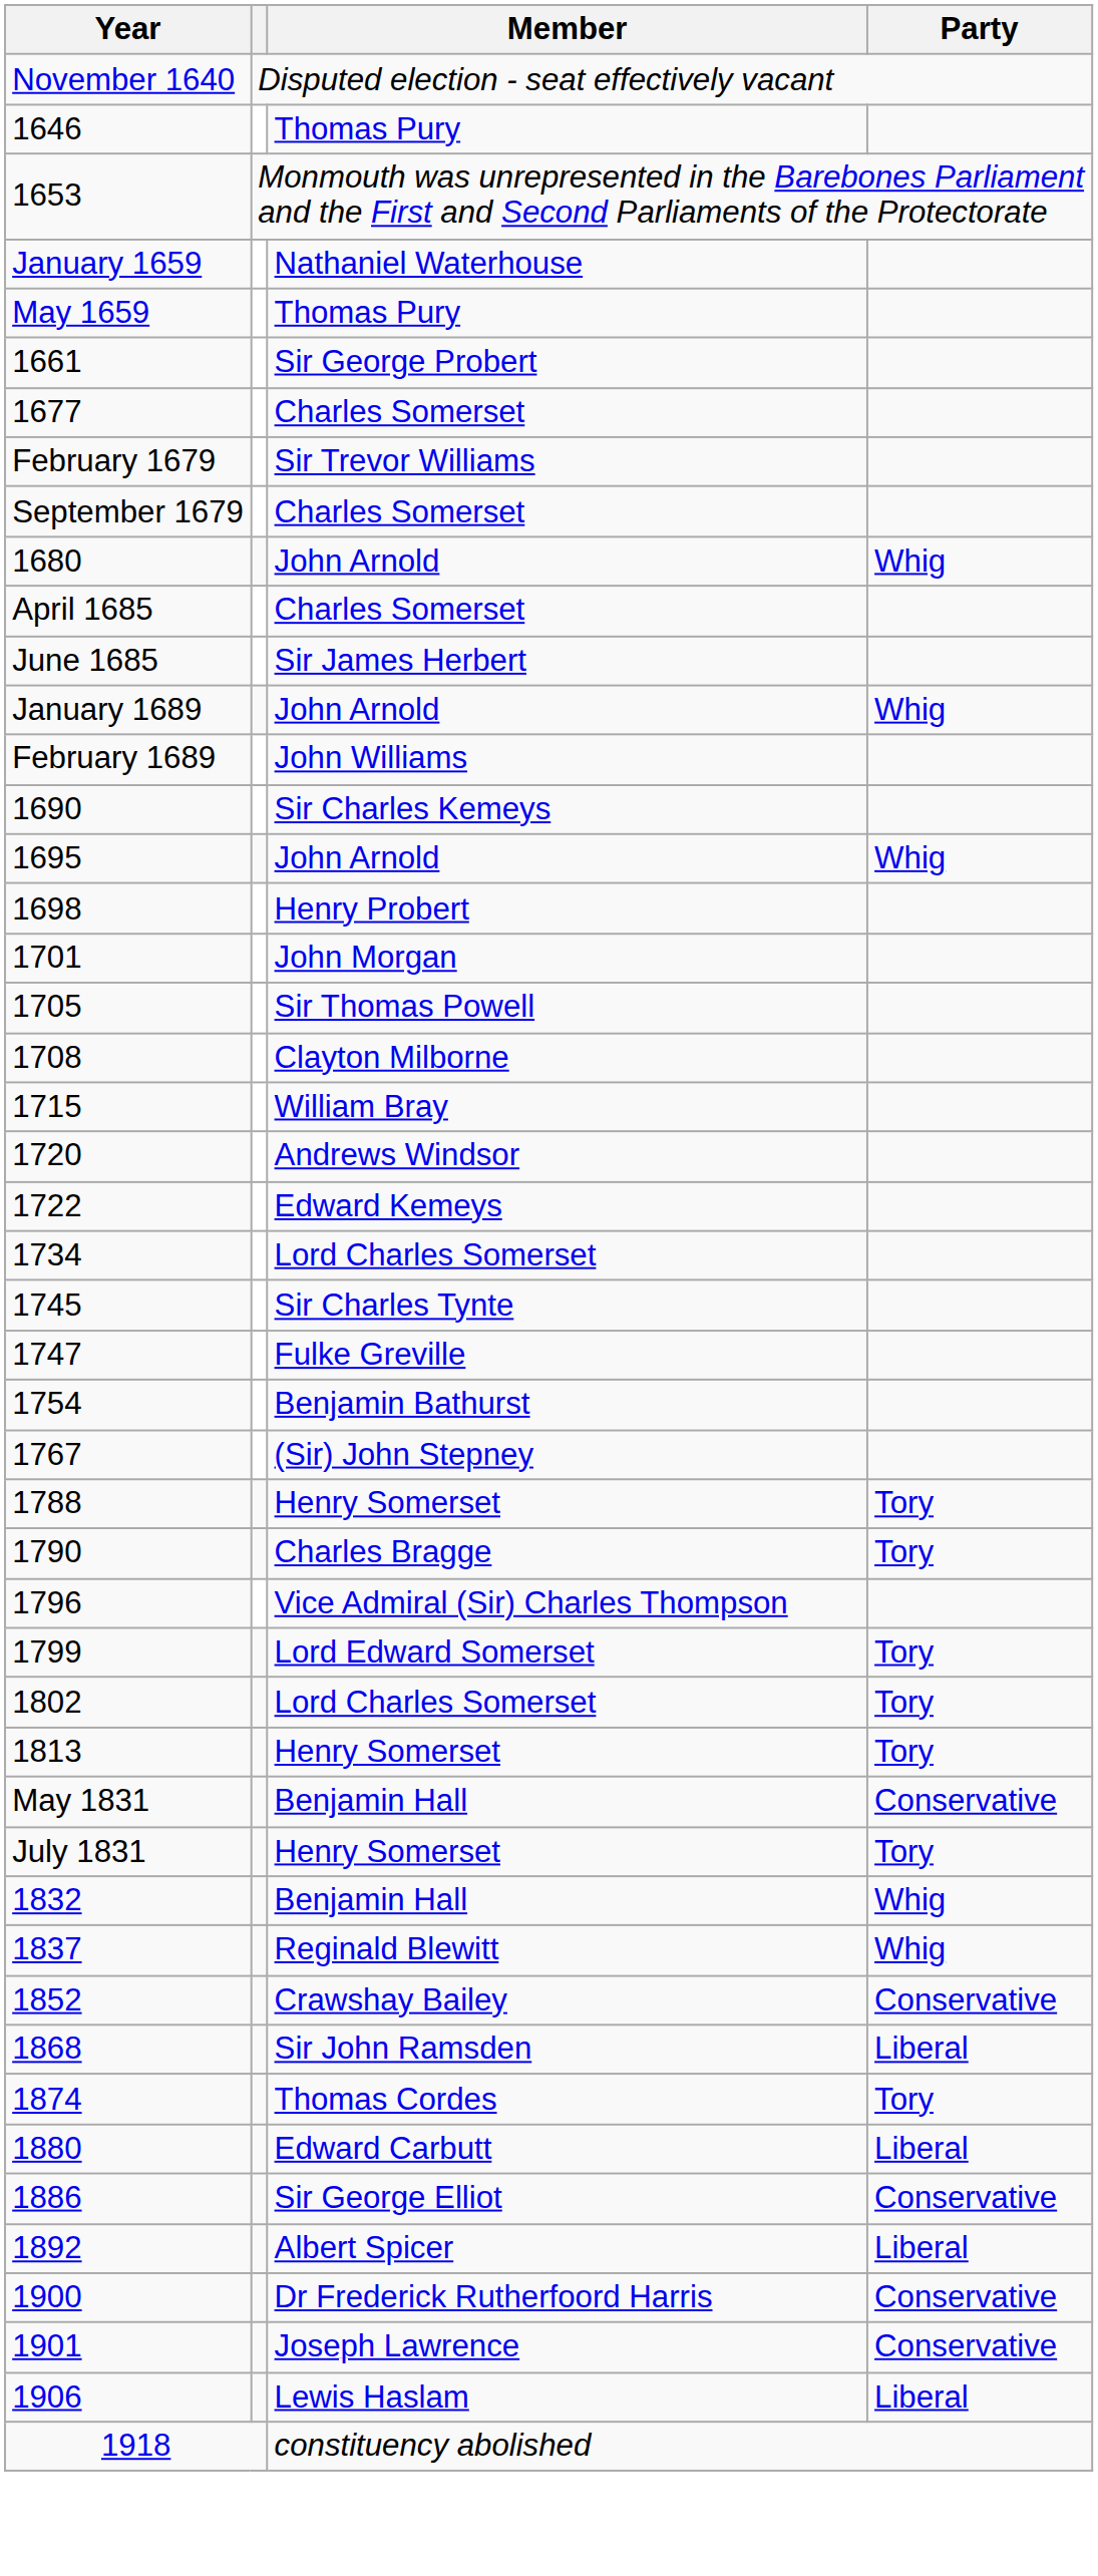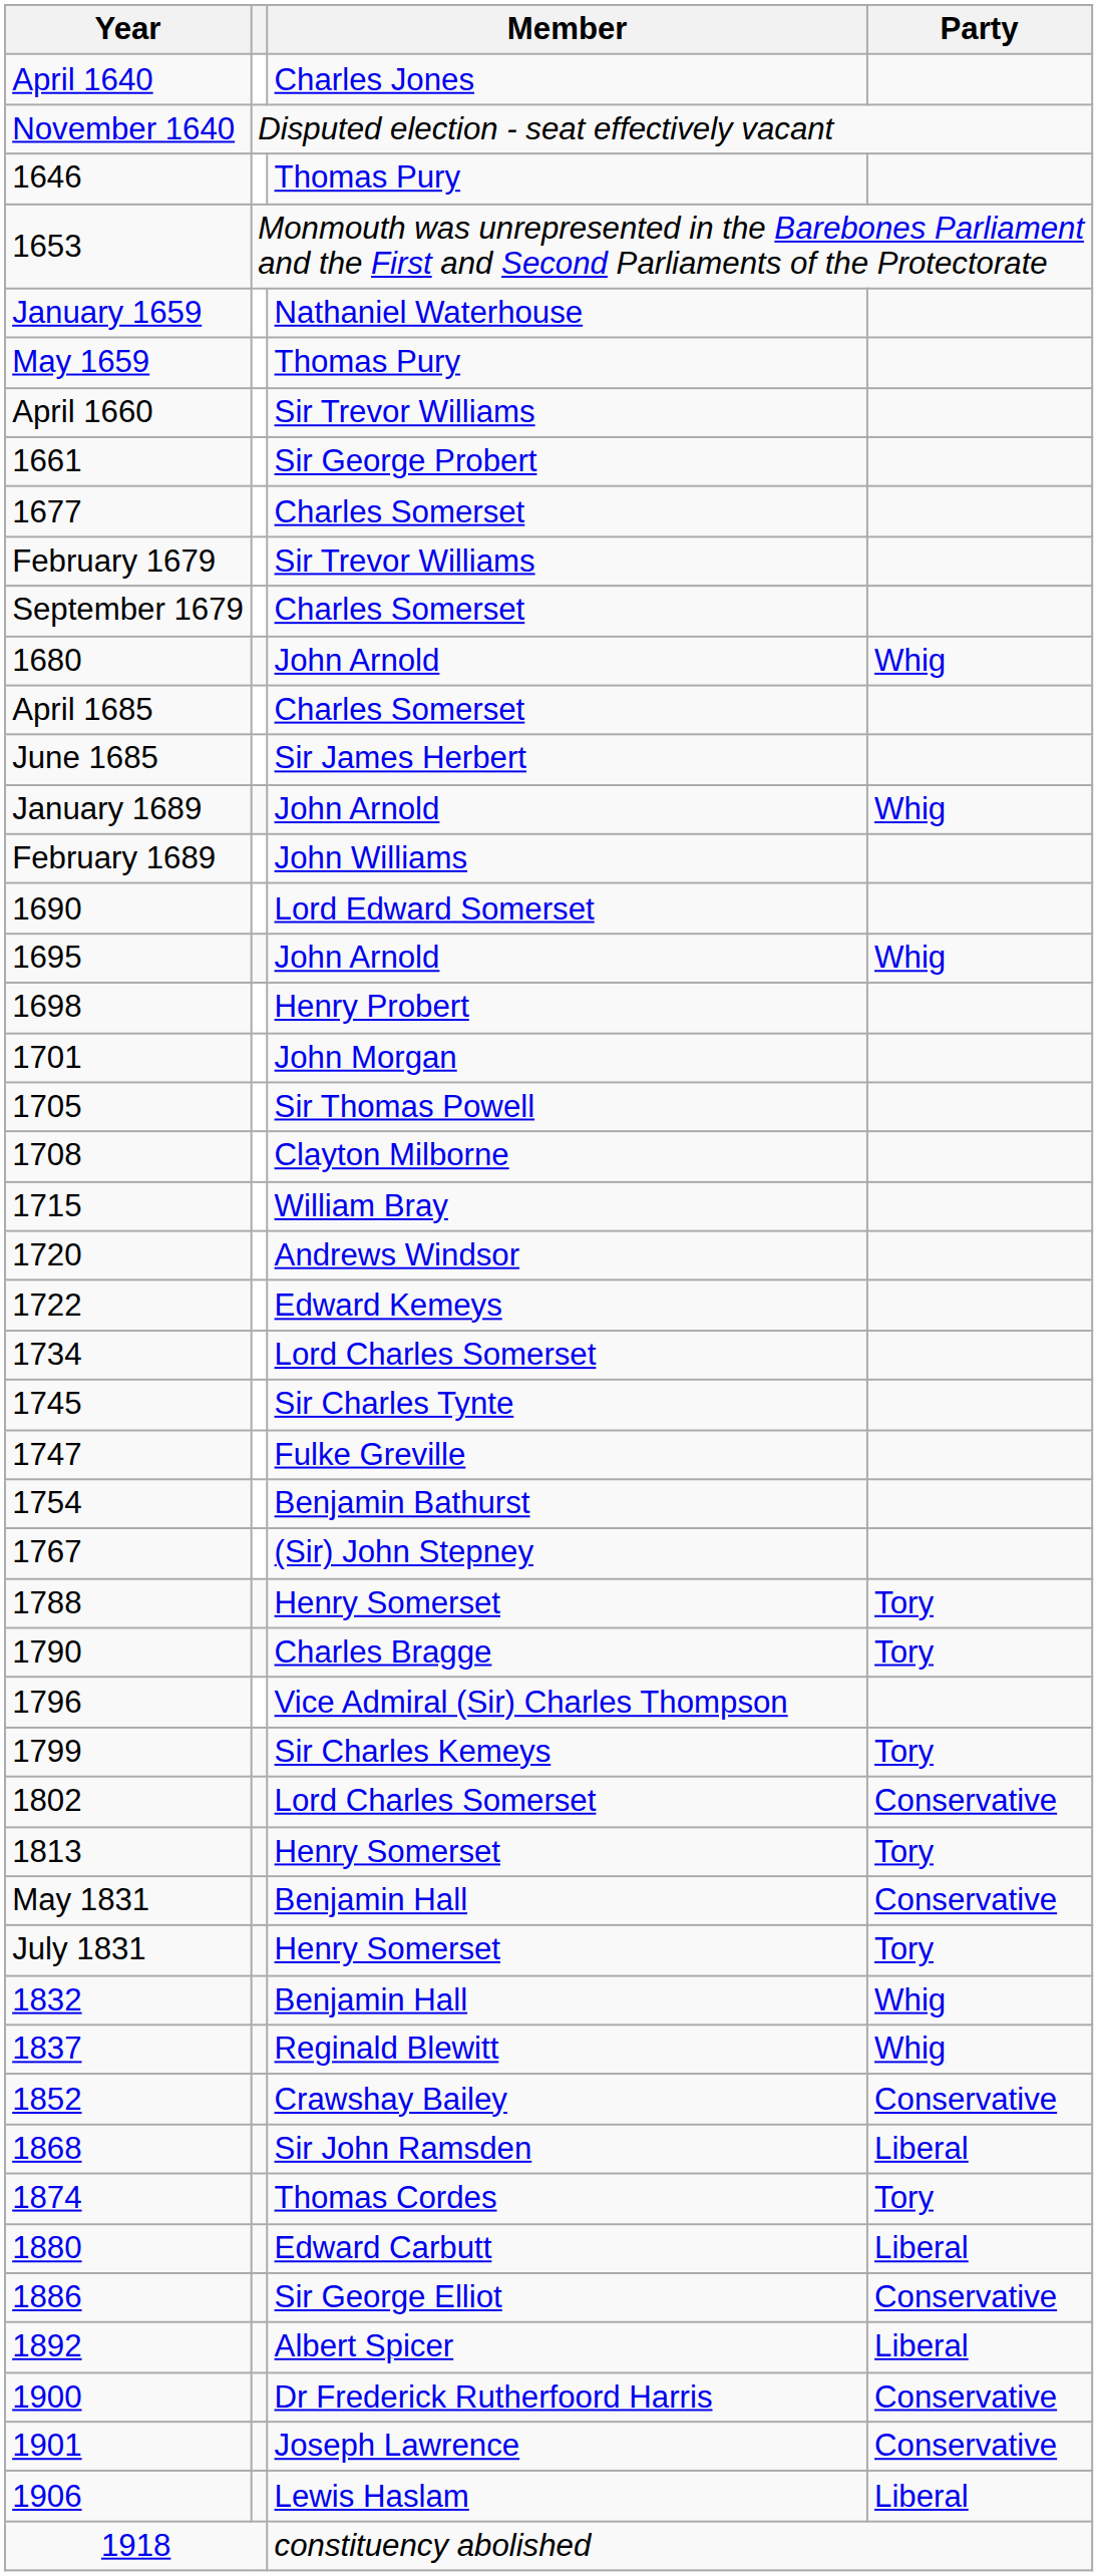+ row: April 1640 | Charles Jones
+ row: April 1660 | Sir Trevor Williams
1690 | Member: Sir Charles Kemeys -> Lord Edward Somerset
1799 | Member: Lord Edward Somerset -> Sir Charles Kemeys
1802 | Party: Tory -> Conservative
